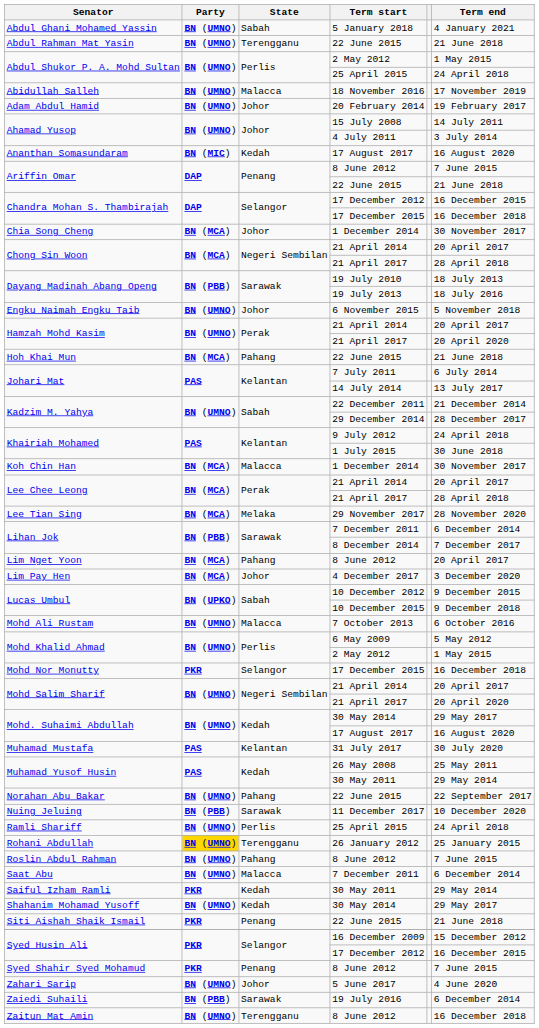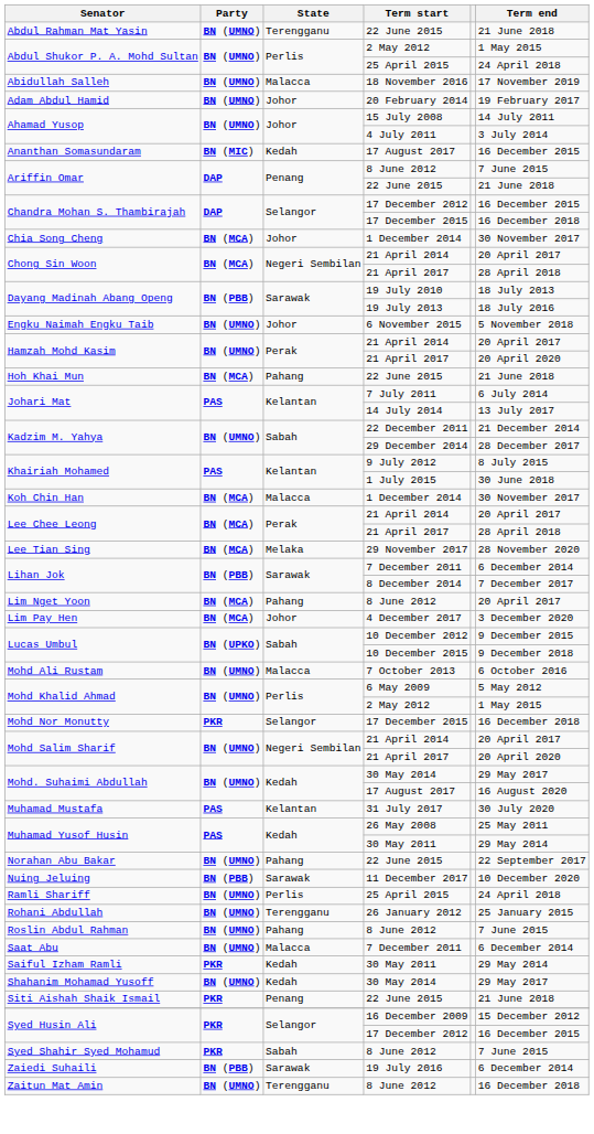- row: Abdul Ghani Mohamed Yassin | BN (UMNO) | Sabah | 5 January 2018 | 4 January 2021
Ananthan Somasundaram | Term end: 16 August 2020 -> 16 December 2015
Khairiah Mohamed / 9 July 2012 | Term end: 24 April 2018 -> 8 July 2015
Rohani Abdullah | Party: gold background -> no background
Syed Shahir Syed Mohamud | State: Penang -> Sabah
- row: Zahari Sarip | BN (UMNO) | Johor | 5 June 2017 | 4 June 2020
